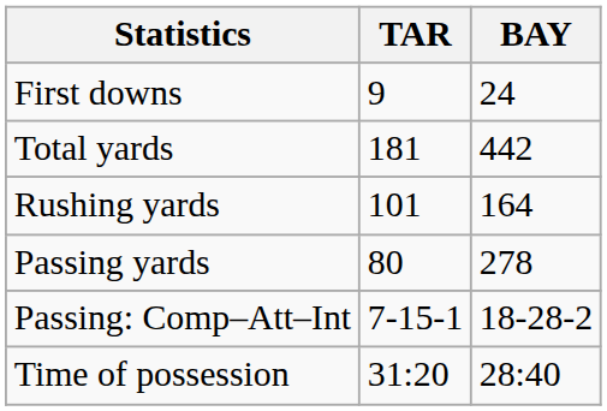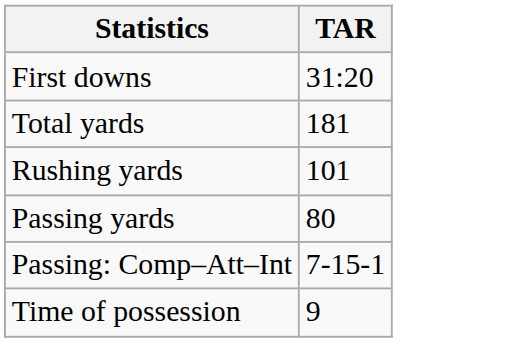- column: BAY | 24 | 442 | 164 | 278 | 18-28-2 | 28:40
First downs | TAR: 9 -> 31:20
Time of possession | TAR: 31:20 -> 9
